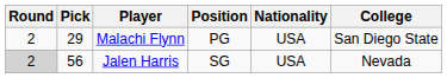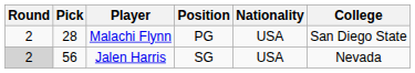Malachi Flynn | Pick: 29 -> 28
